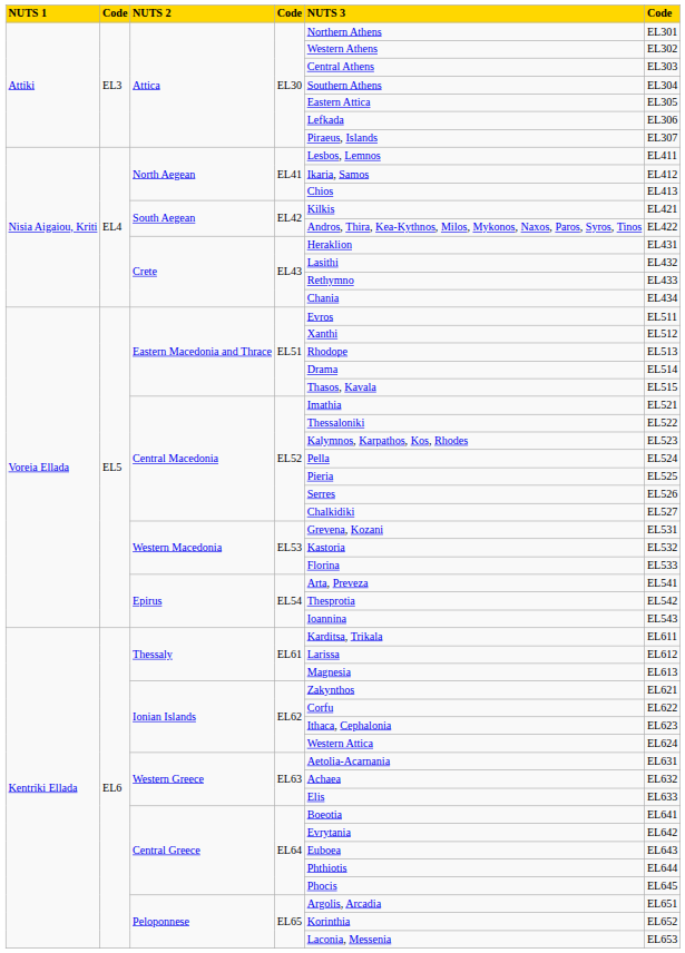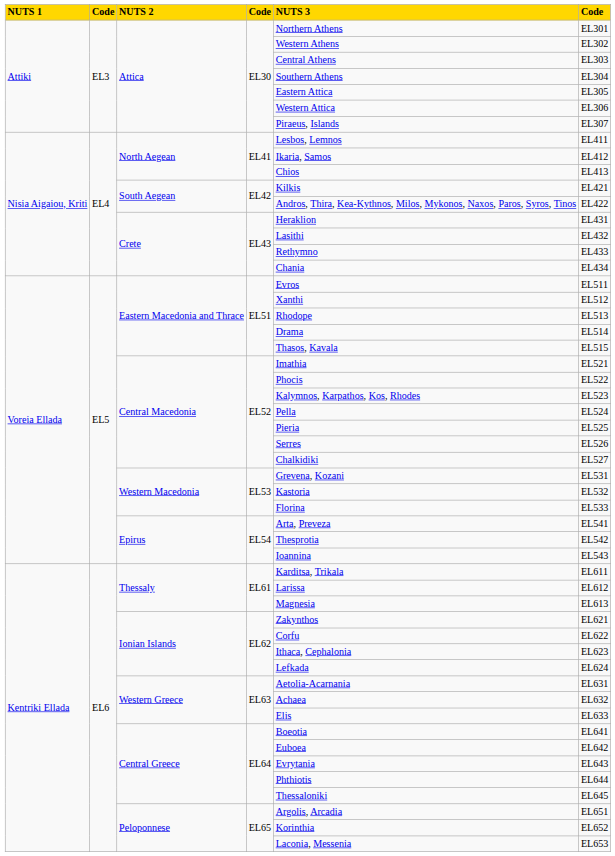row 7 | NUTS 3: Lefkada -> Western Attica
row 24 | NUTS 3: Thessaloniki -> Phocis
row 42 | NUTS 3: Western Attica -> Lefkada
row 47 | NUTS 3: Evrytania -> Euboea
row 48 | NUTS 3: Euboea -> Evrytania
row 50 | NUTS 3: Phocis -> Thessaloniki
